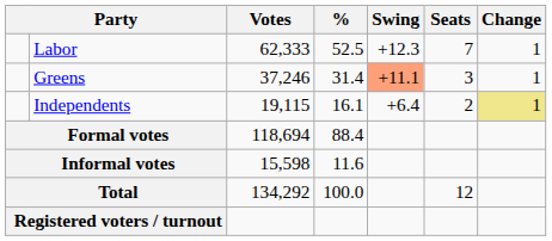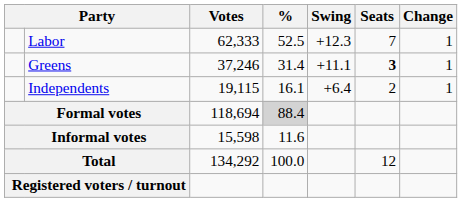Greens | Swing: lightsalmon background -> no background
Greens | Seats: normal -> bold
Independents | Change: khaki background -> no background
Formal votes | %: no background -> lightgrey background
